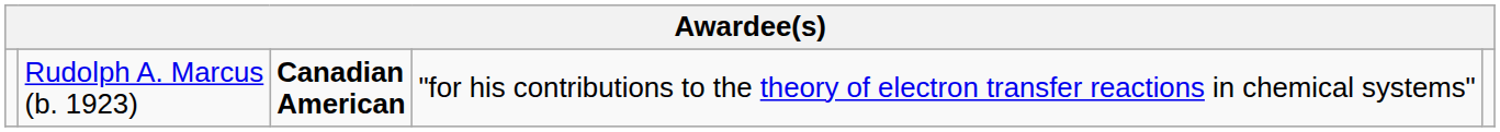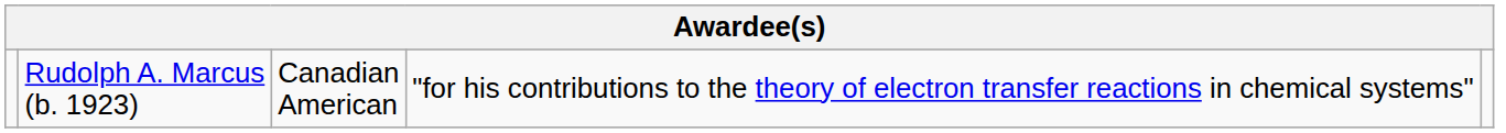Rudolph A. Marcus (b. 1923) | column 3: bold -> normal
